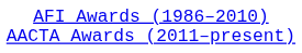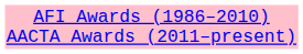row 1 | column 1: no background -> pink background
